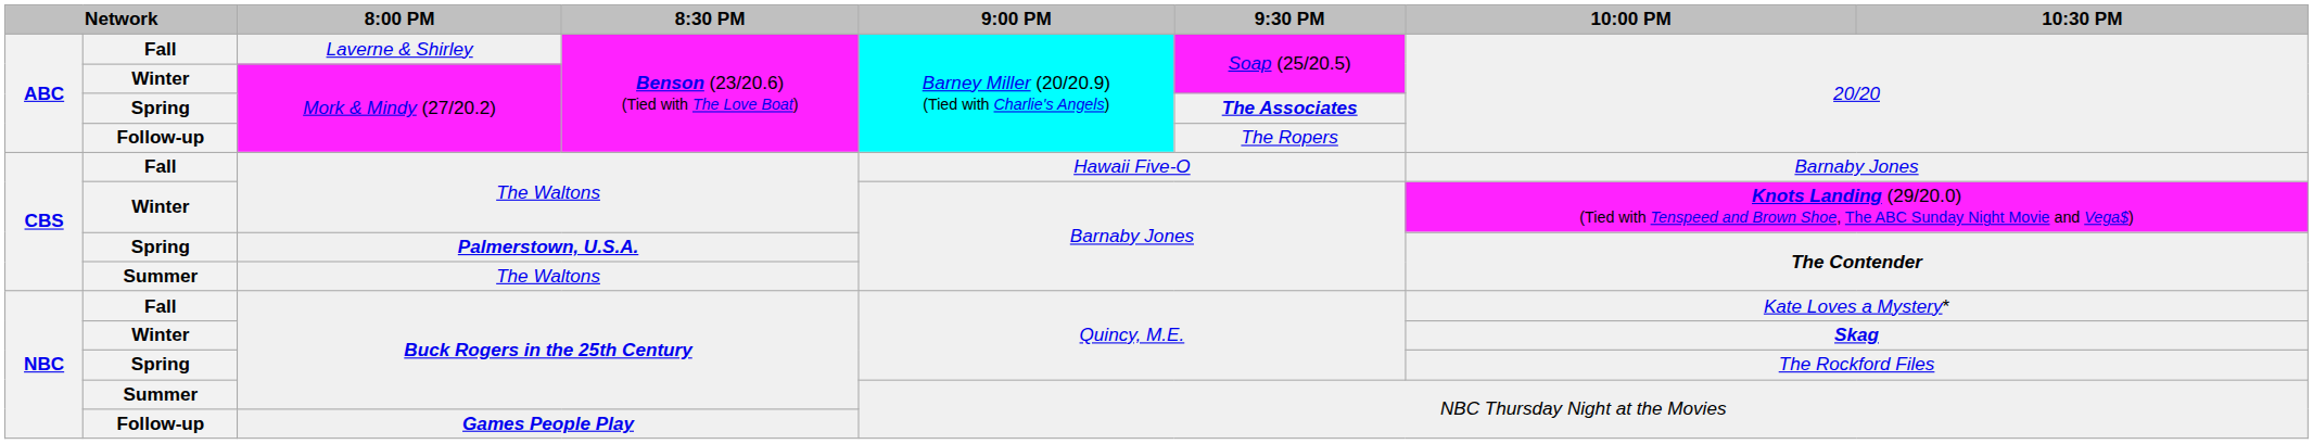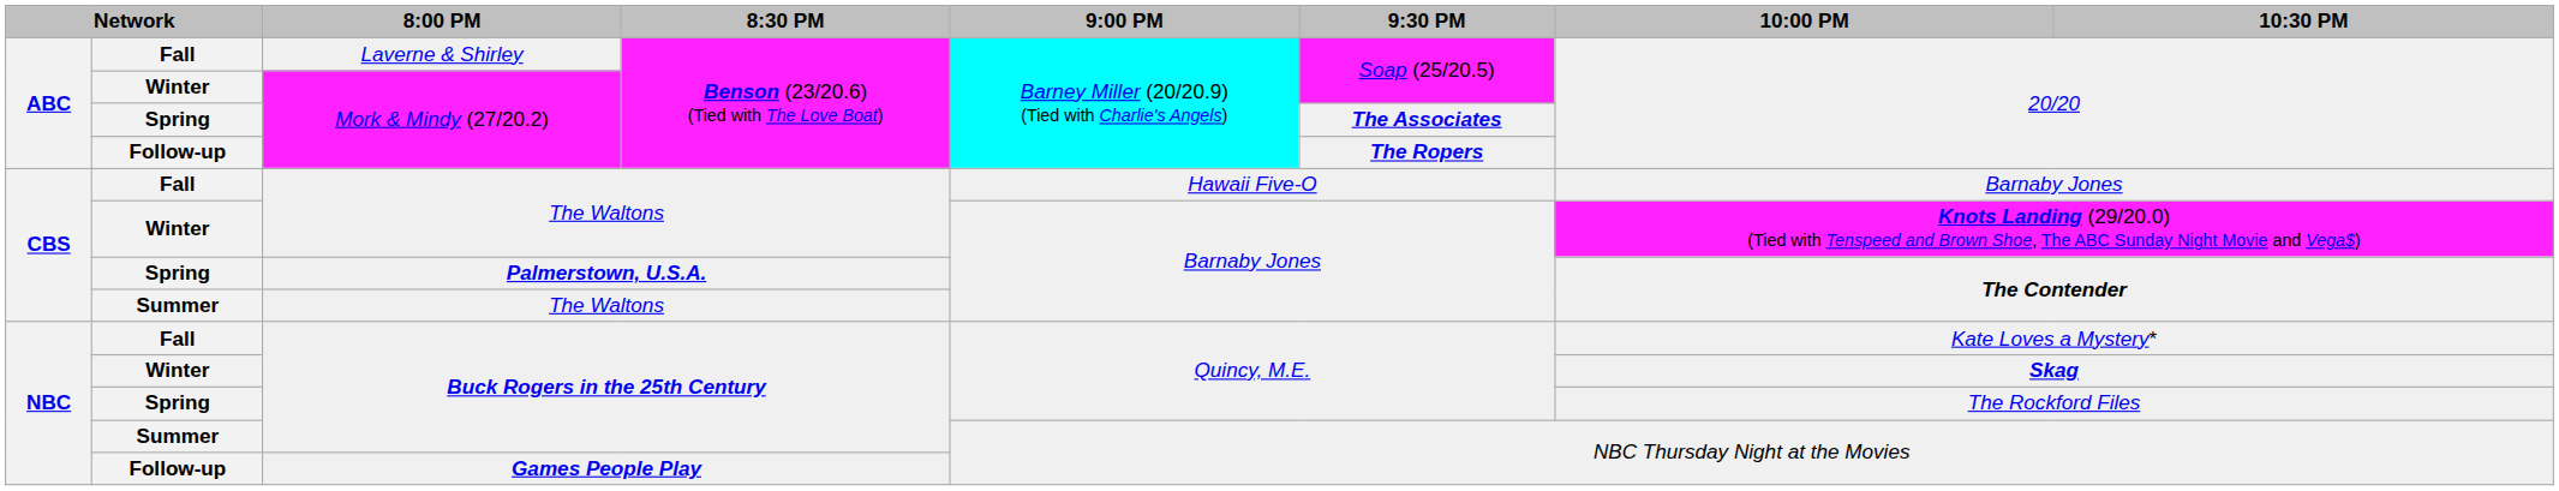Follow-up / Mork & Mindy (27/20.2) | 9:30 PM: normal -> bold
